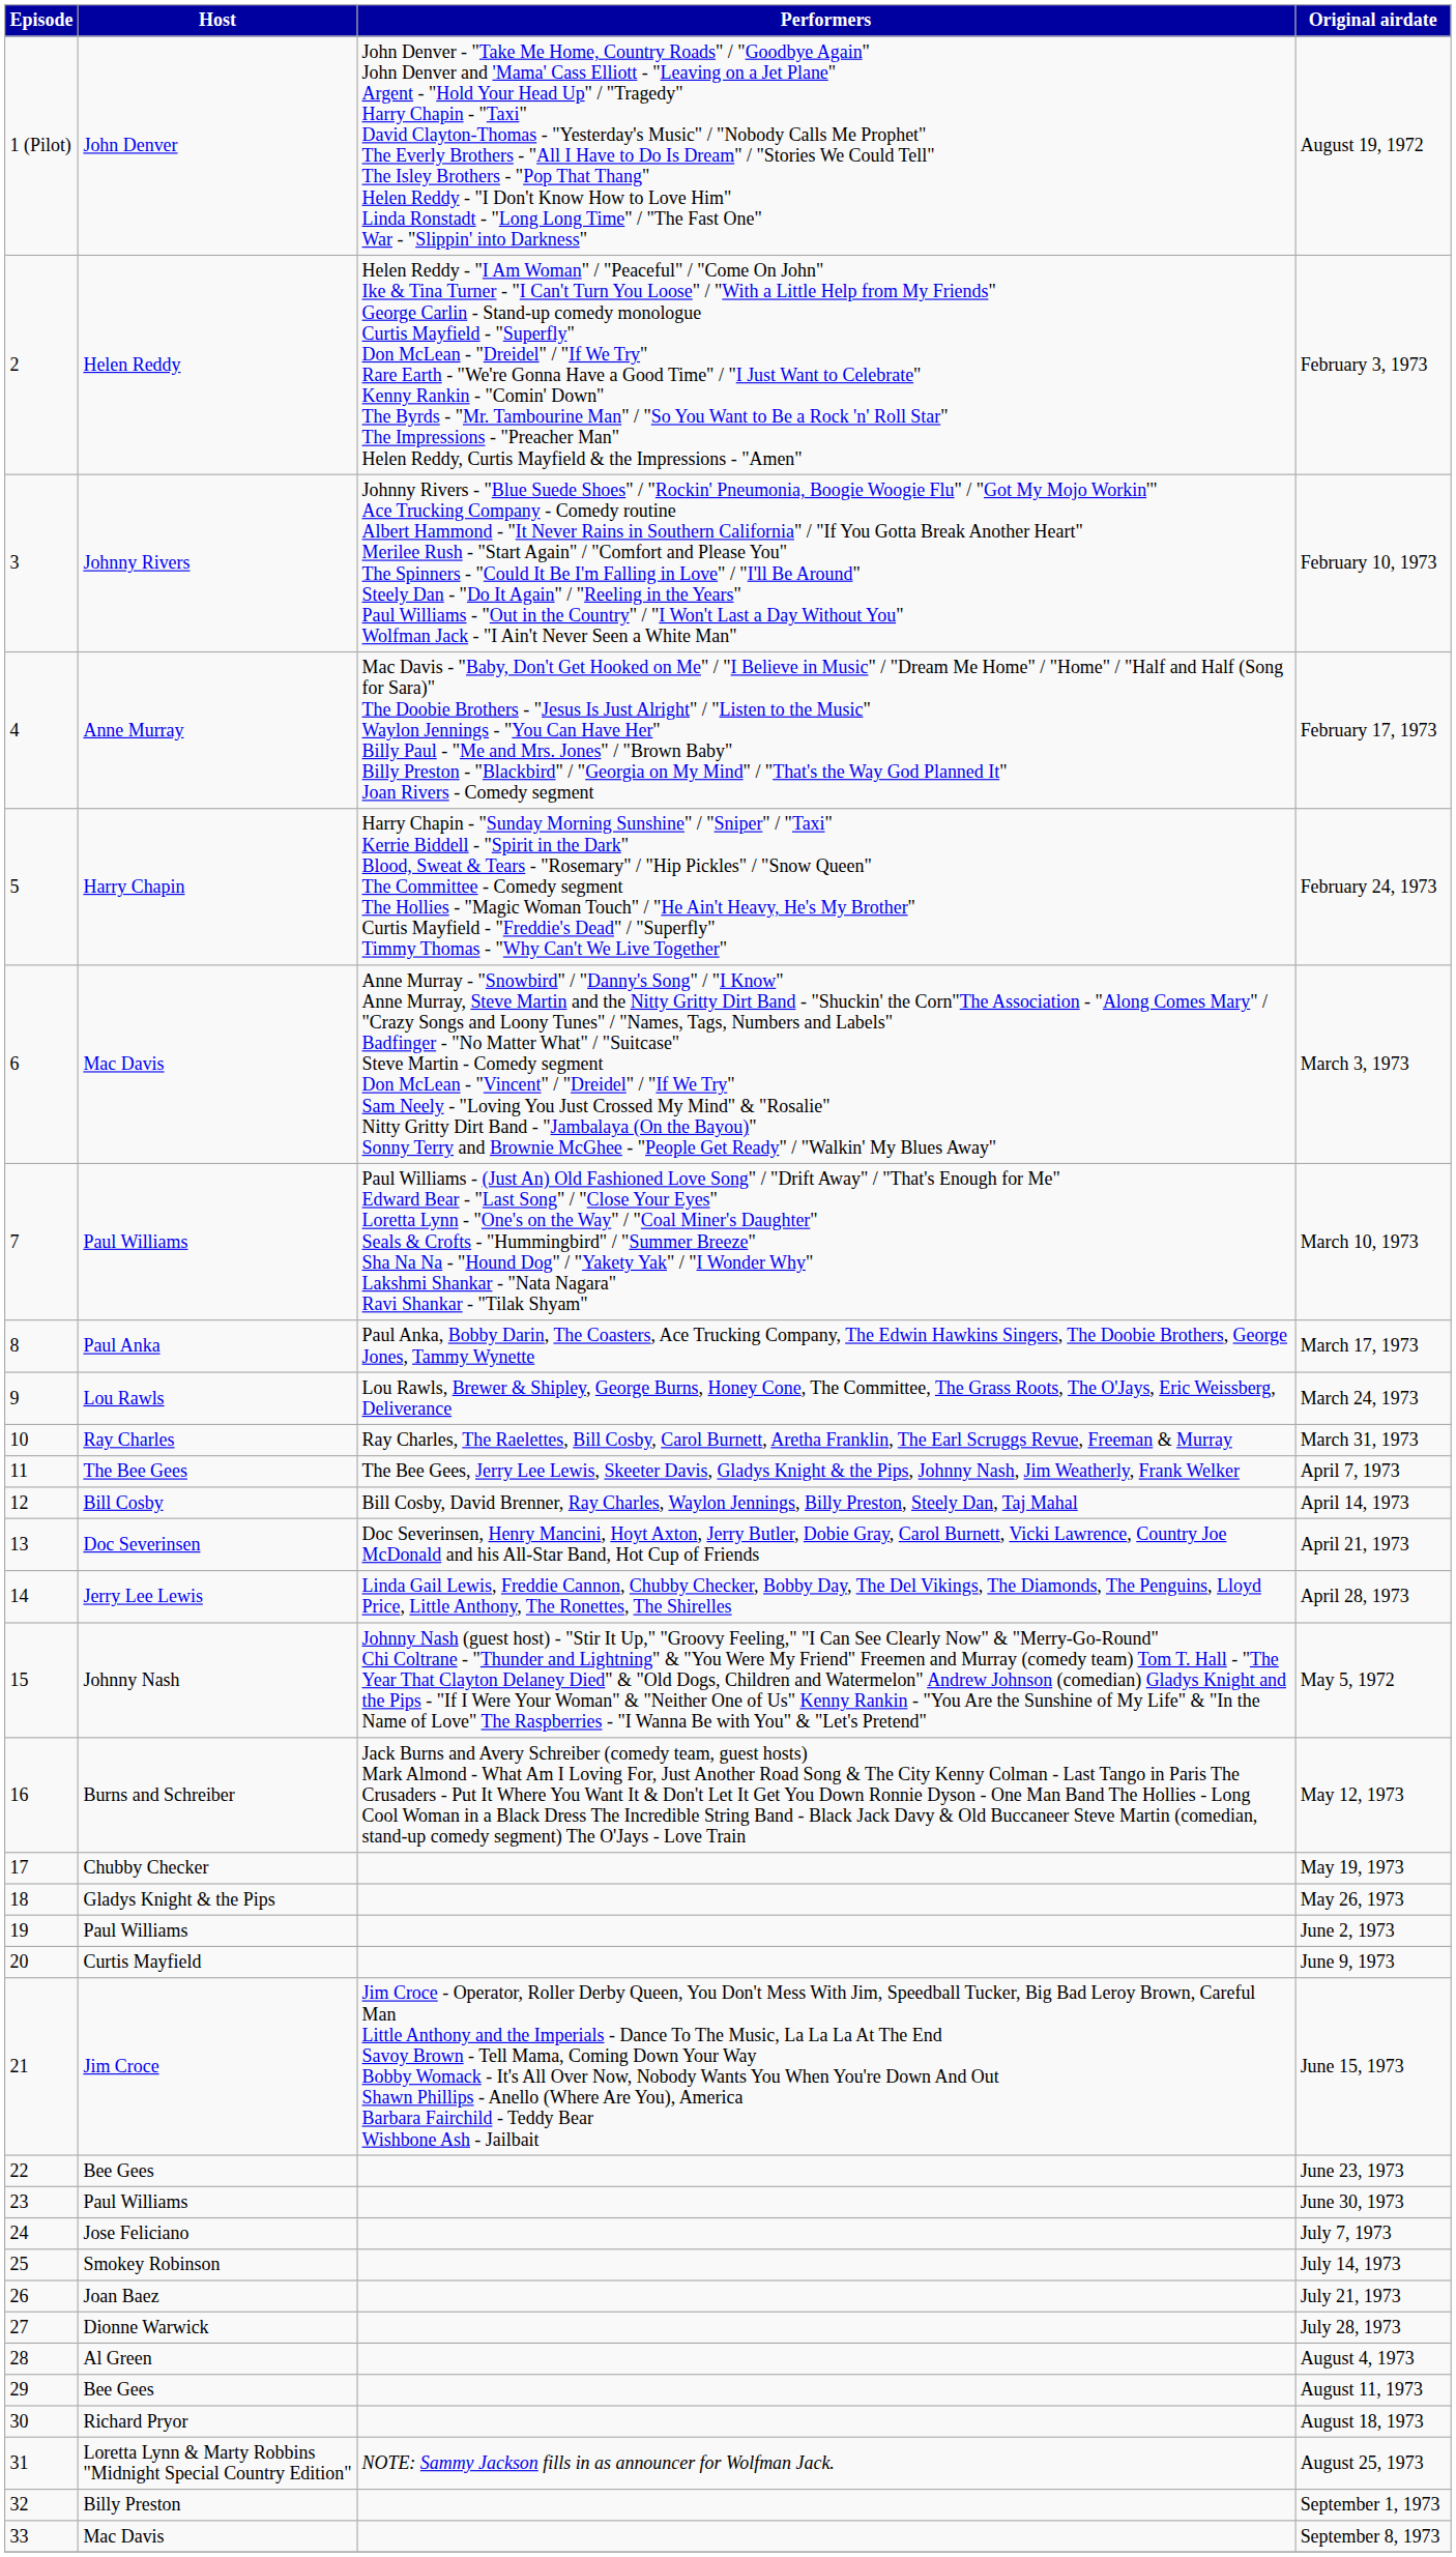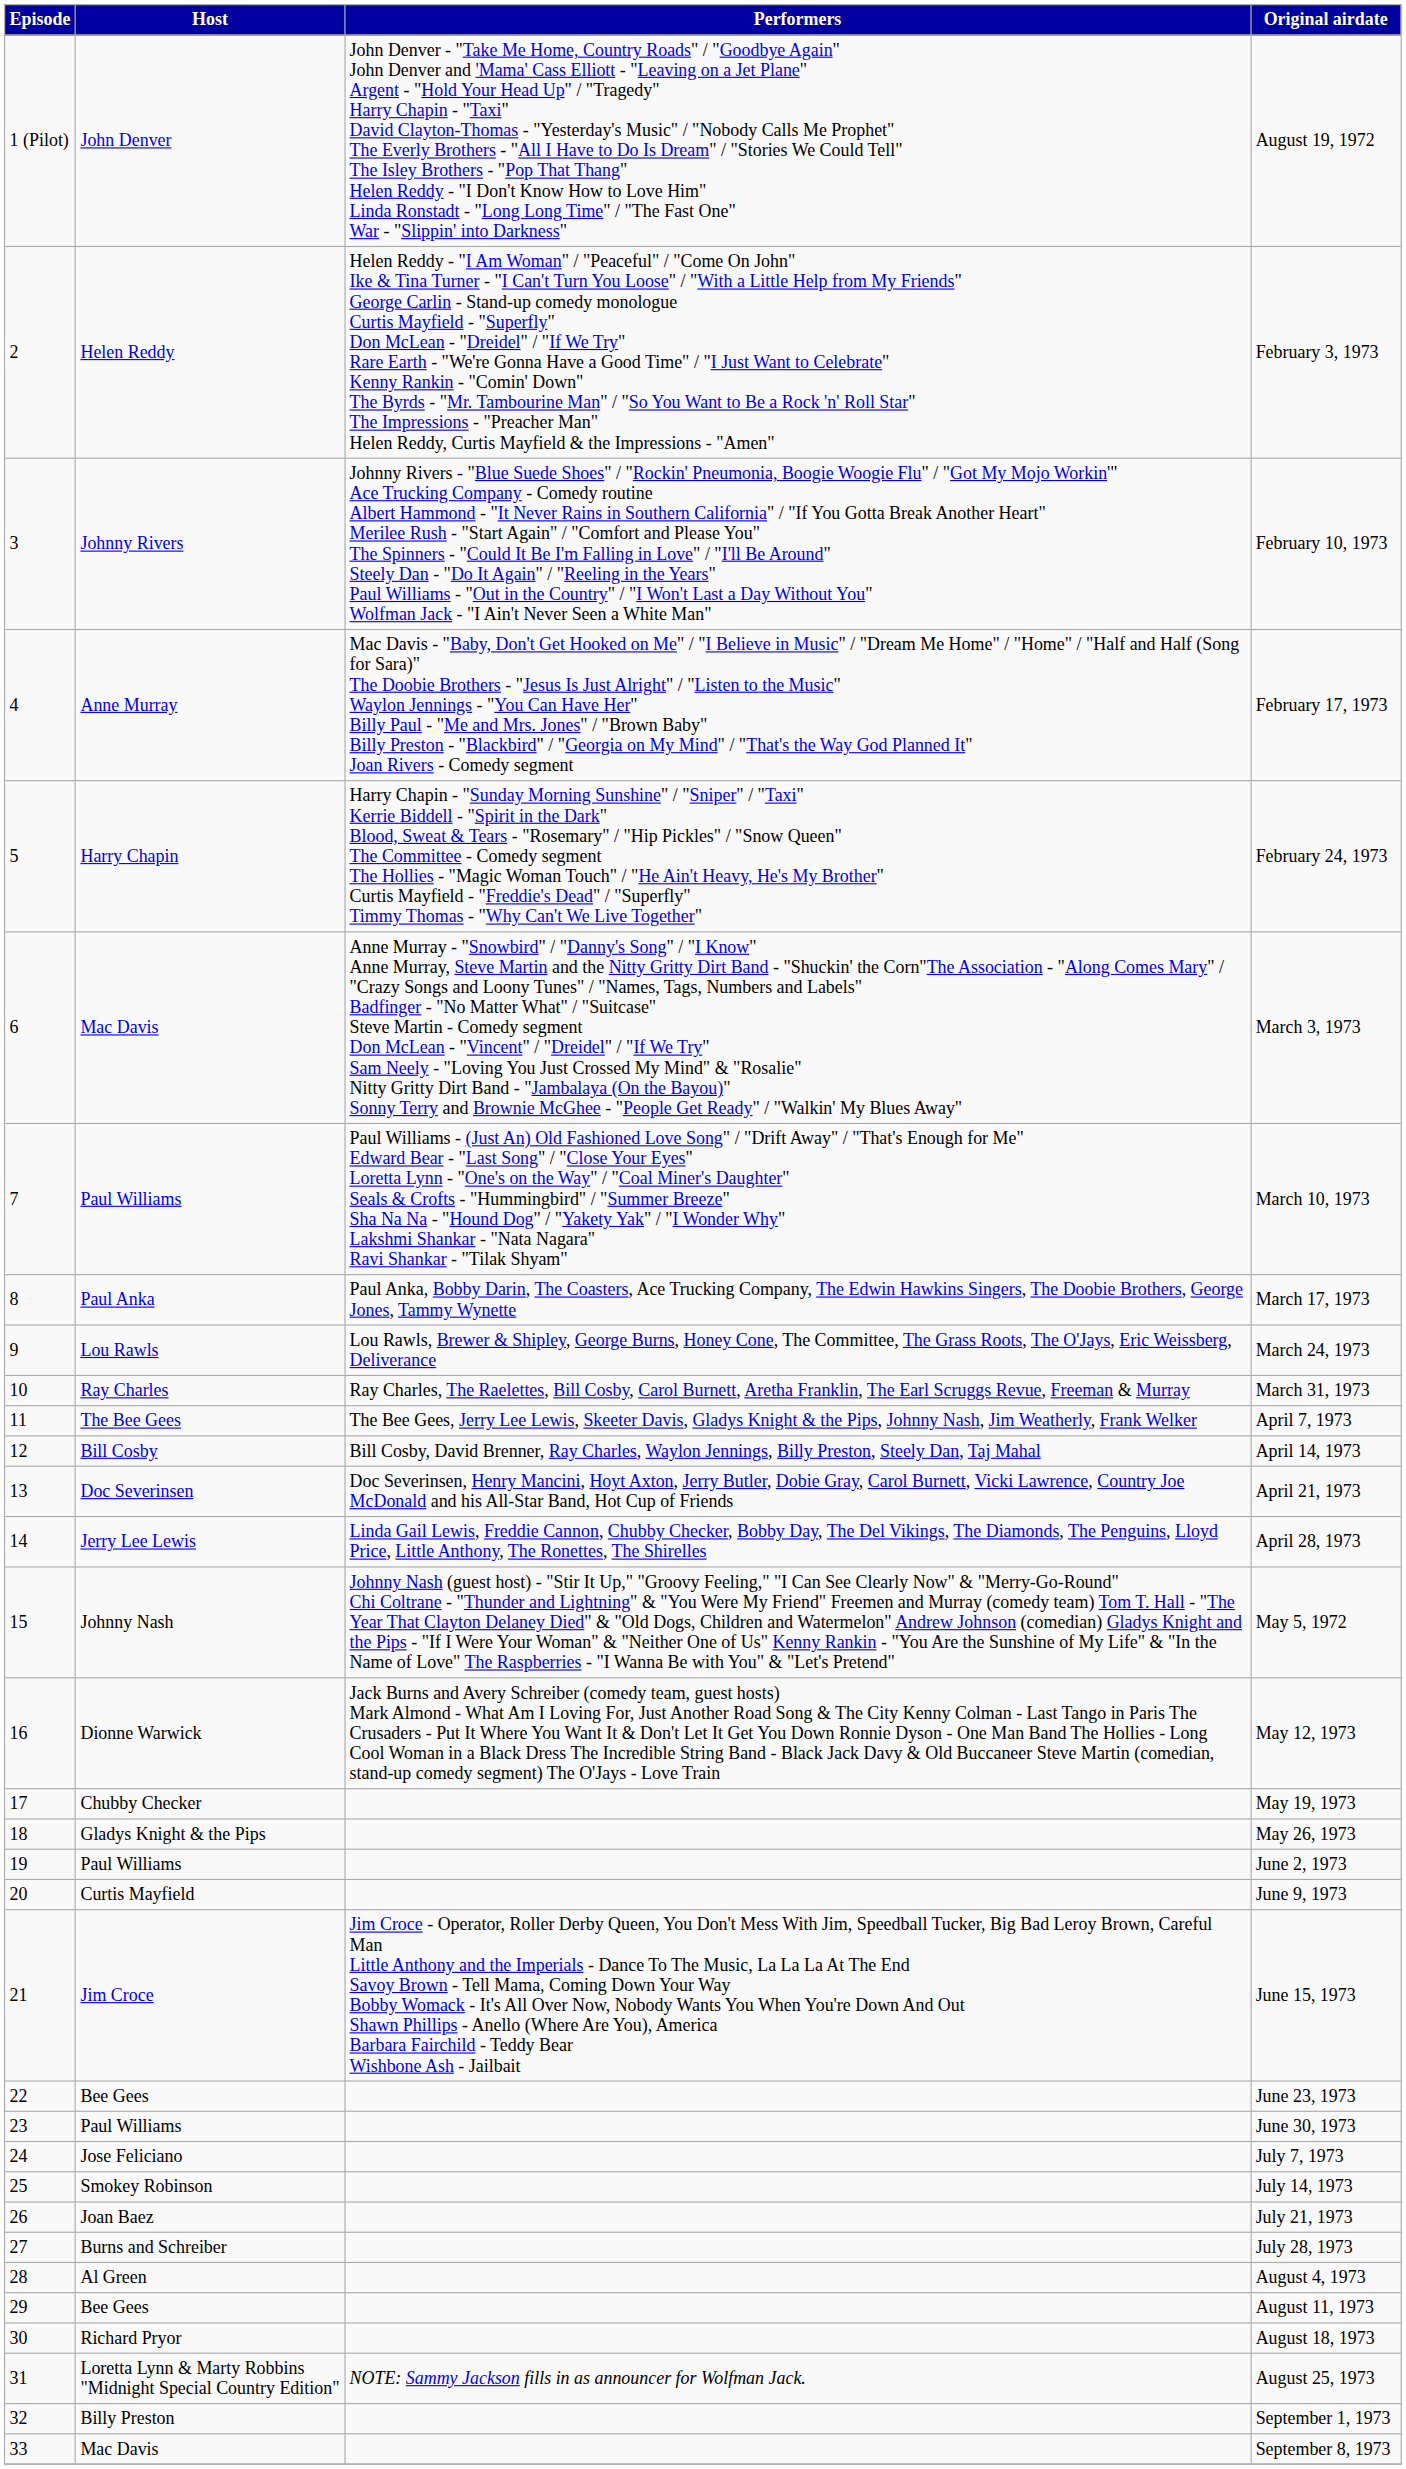May 12, 1973 | Host: Burns and Schreiber -> Dionne Warwick
July 28, 1973 | Host: Dionne Warwick -> Burns and Schreiber
